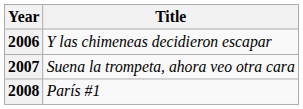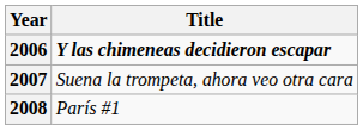2006 | Title: normal -> bold
